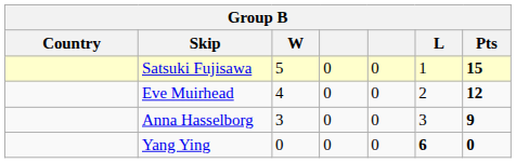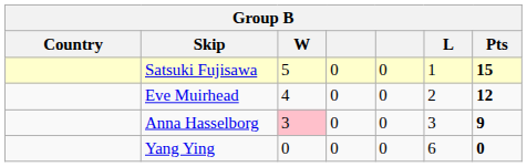Anna Hasselborg | W: no background -> pink background
Yang Ying | L: bold -> normal
